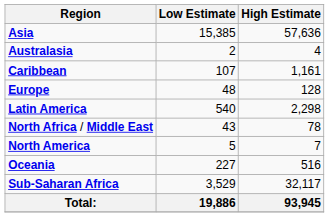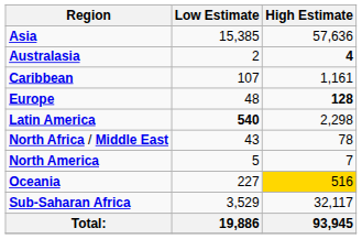Australasia | High Estimate: normal -> bold
Europe | High Estimate: normal -> bold
Latin America | Low Estimate: normal -> bold
Oceania | High Estimate: no background -> gold background
